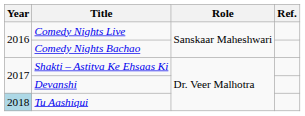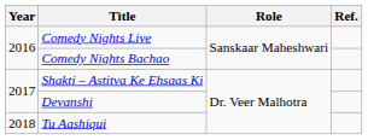Tu Aashiqui | Year: lightblue background -> no background
